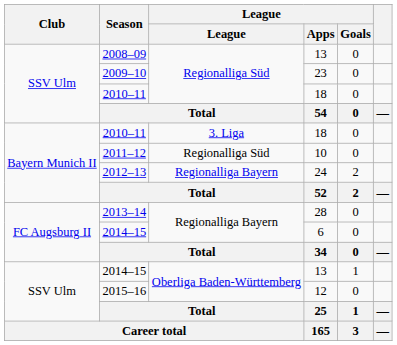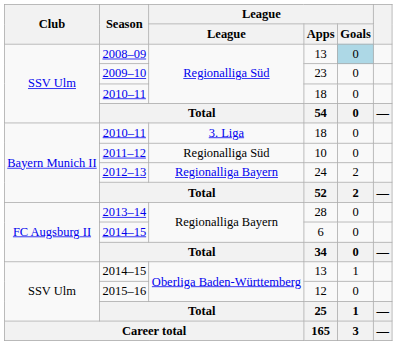2008–09 | League / Goals: no background -> lightblue background
